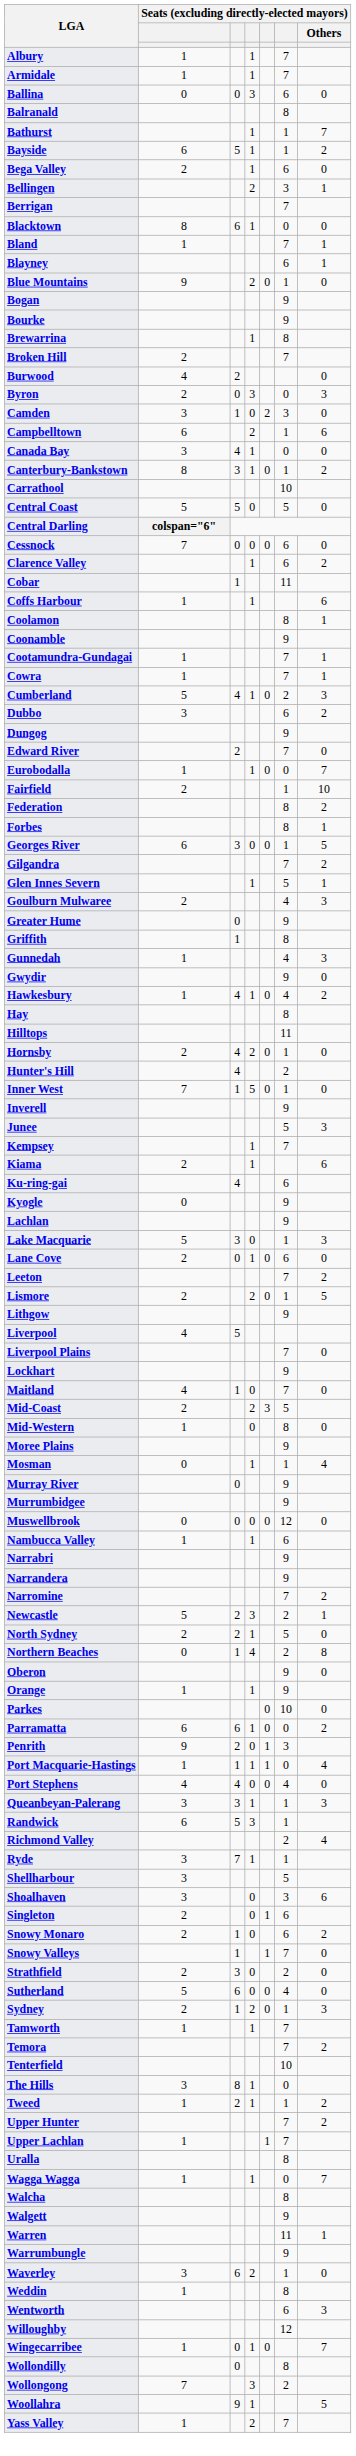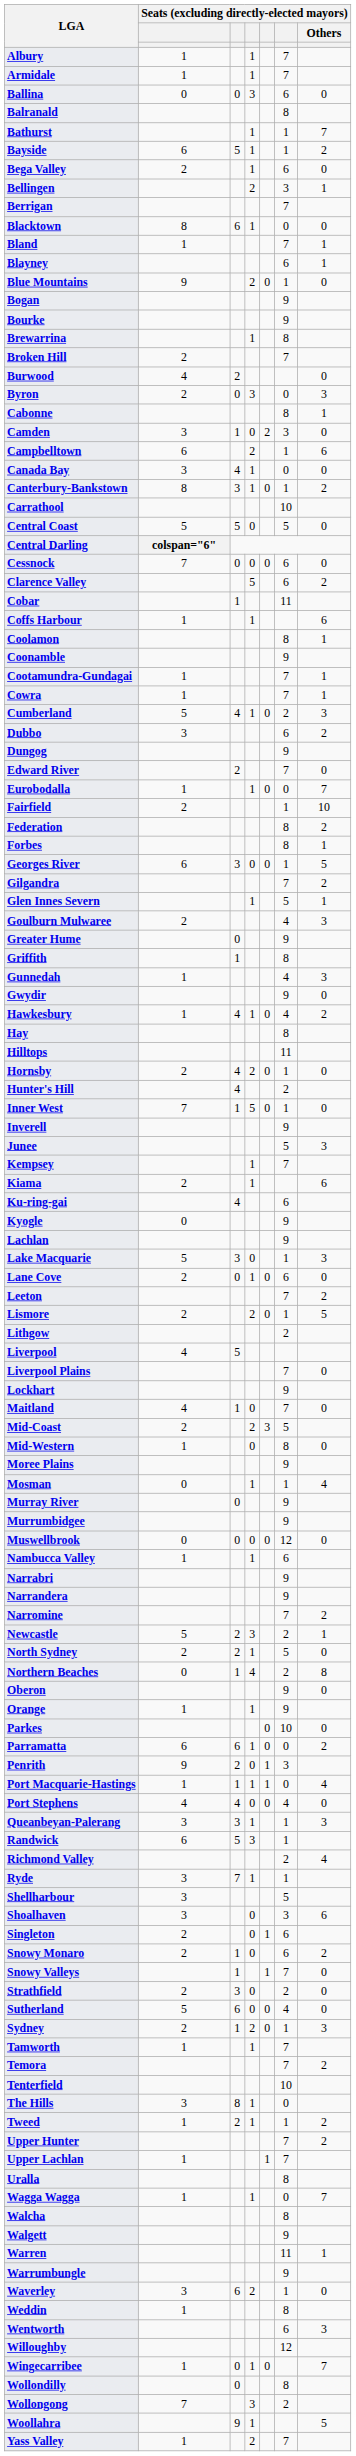+ row: Cabonne | 8 | 1
Clarence Valley | column 4: 1 -> 5
Lithgow | column 6: 9 -> 2
